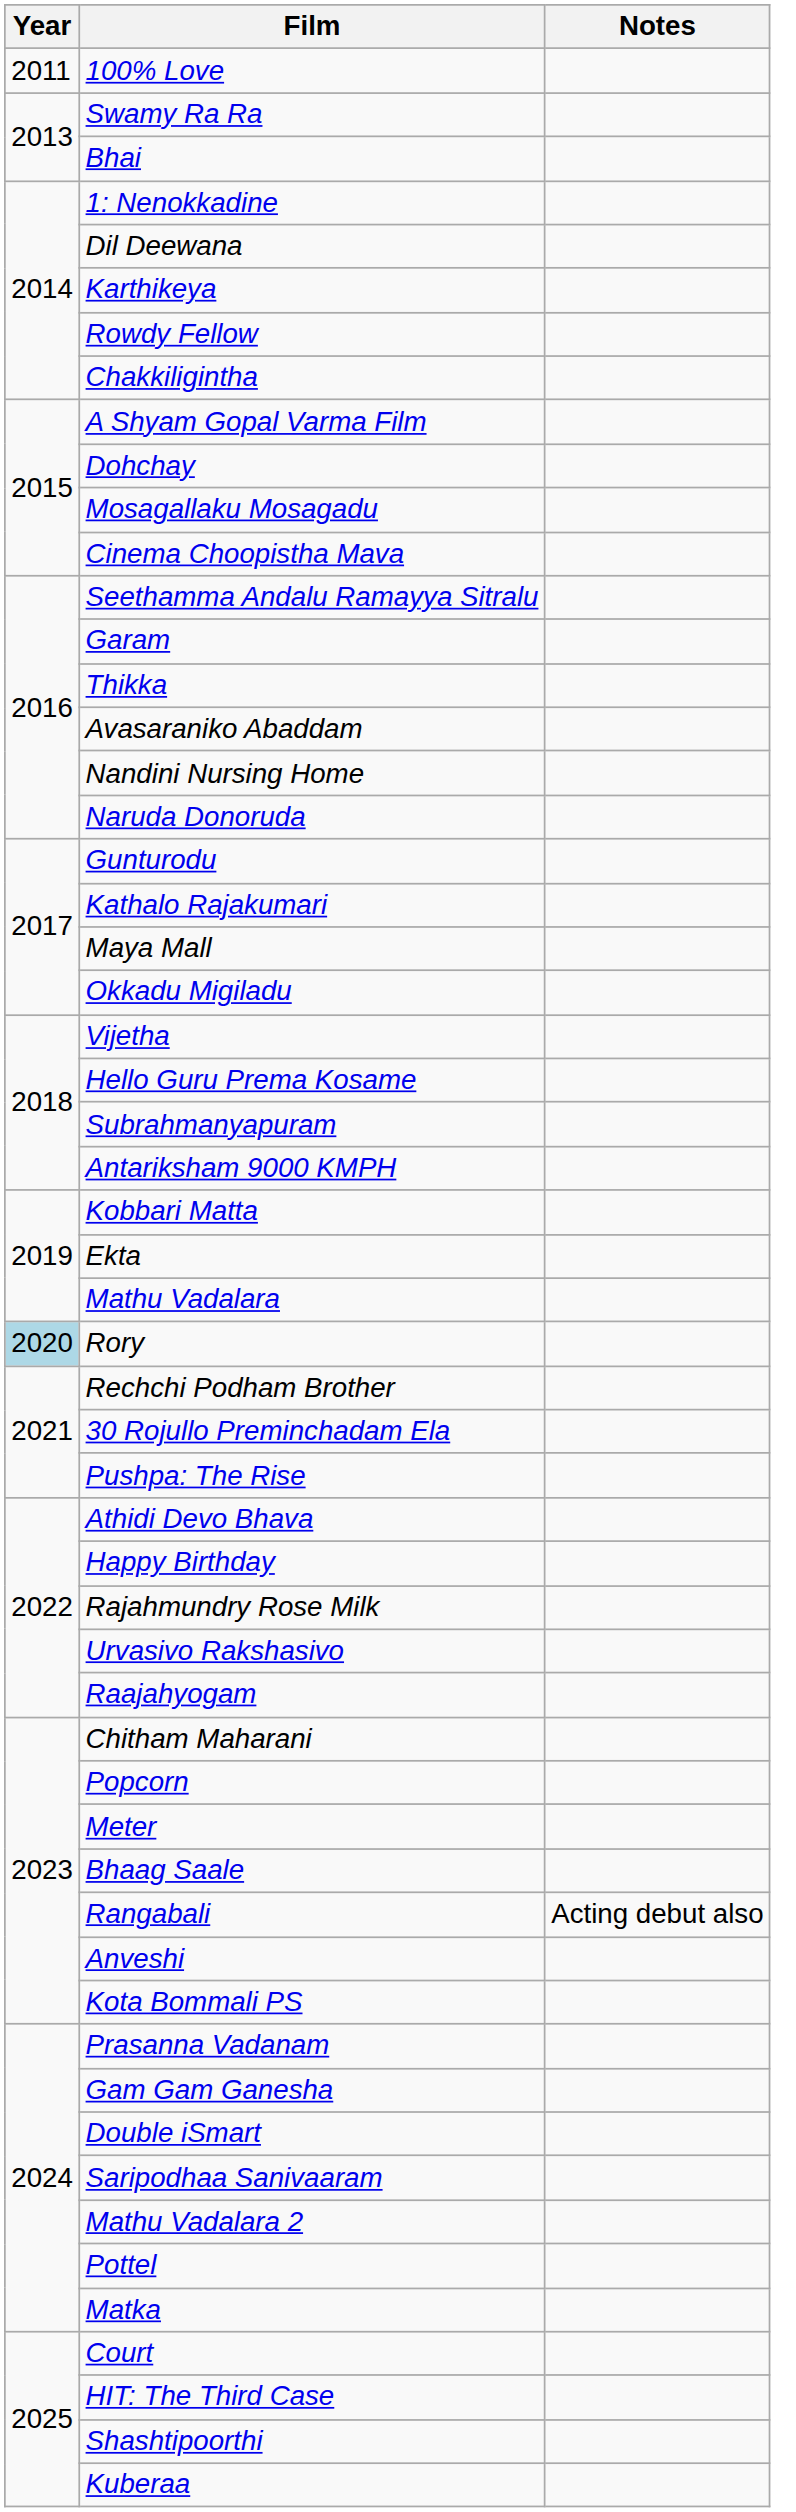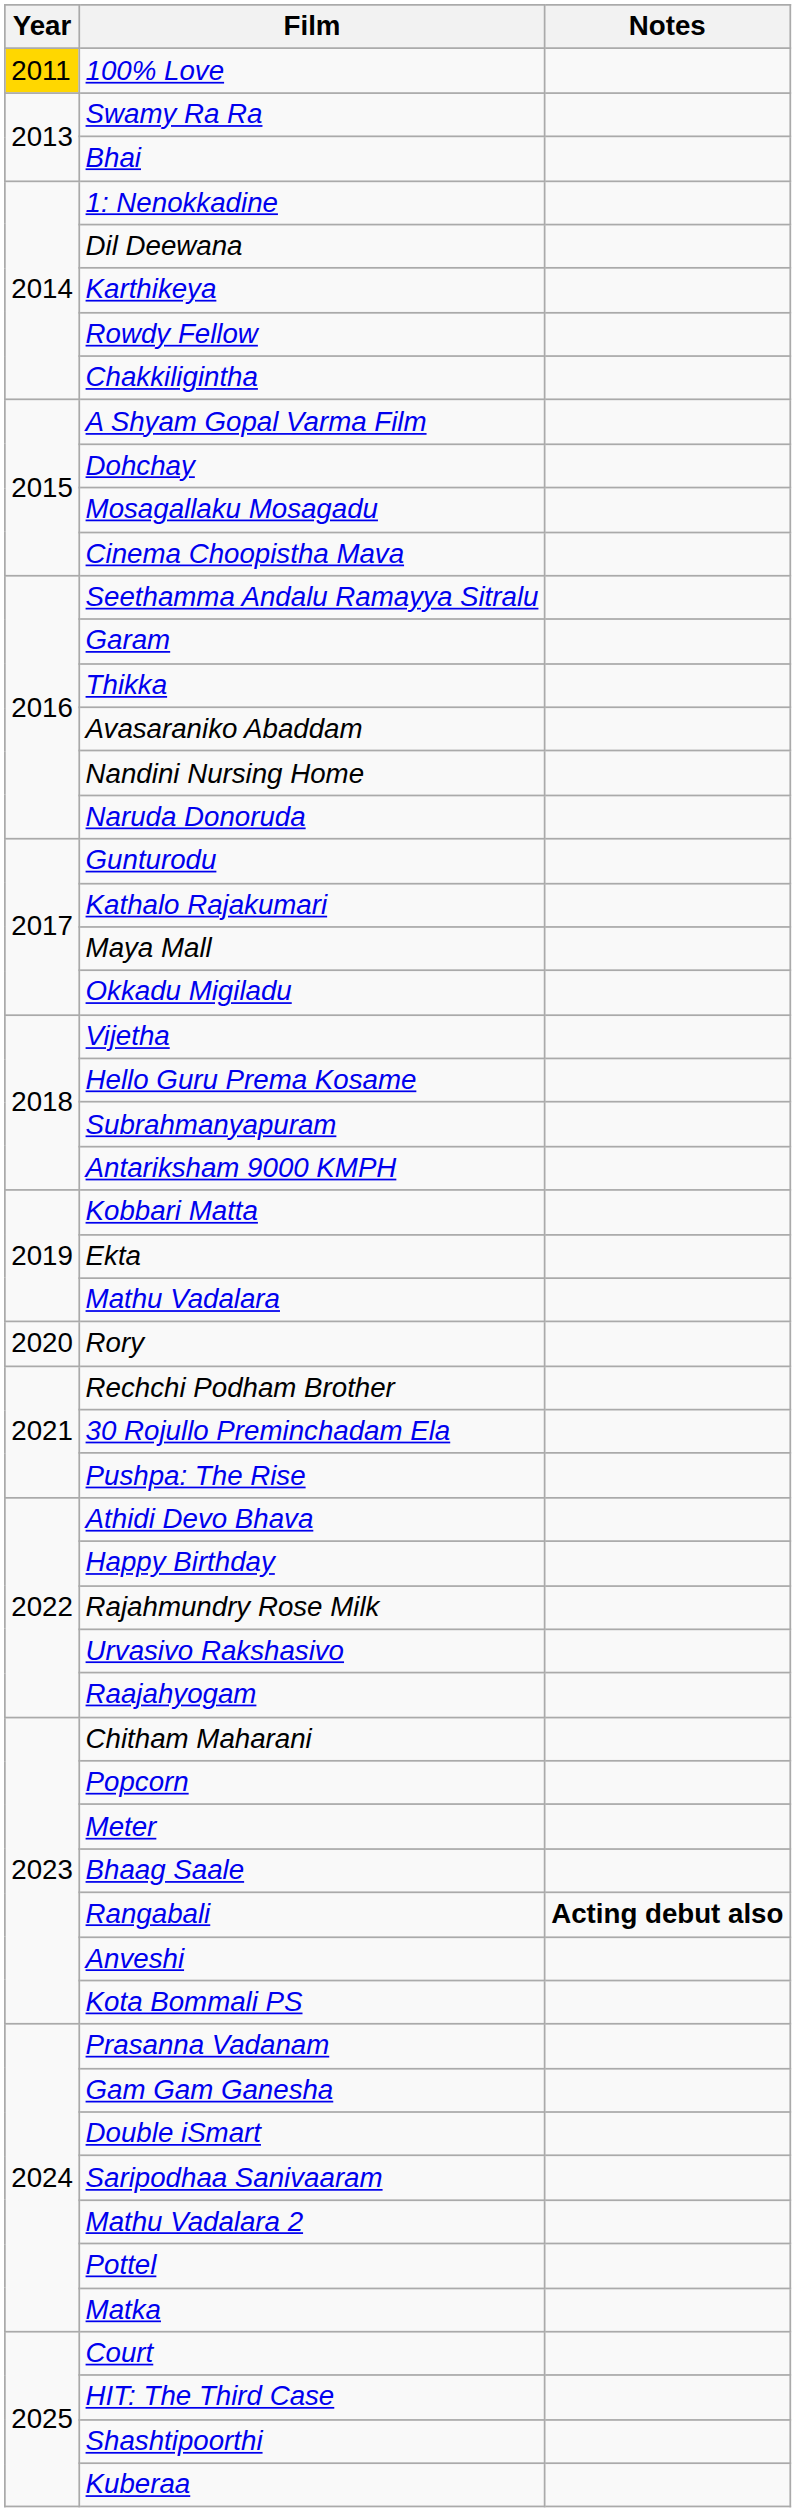100% Love | Year: no background -> gold background
Rory | Year: lightblue background -> no background
Rangabali | Notes: normal -> bold
